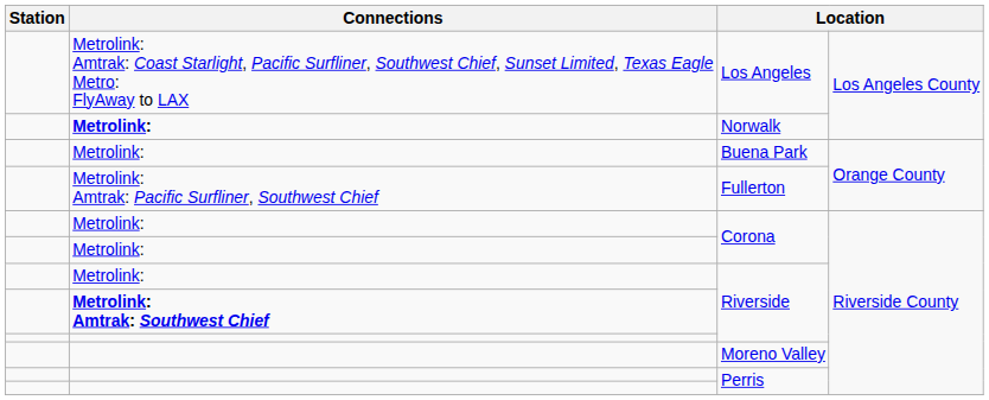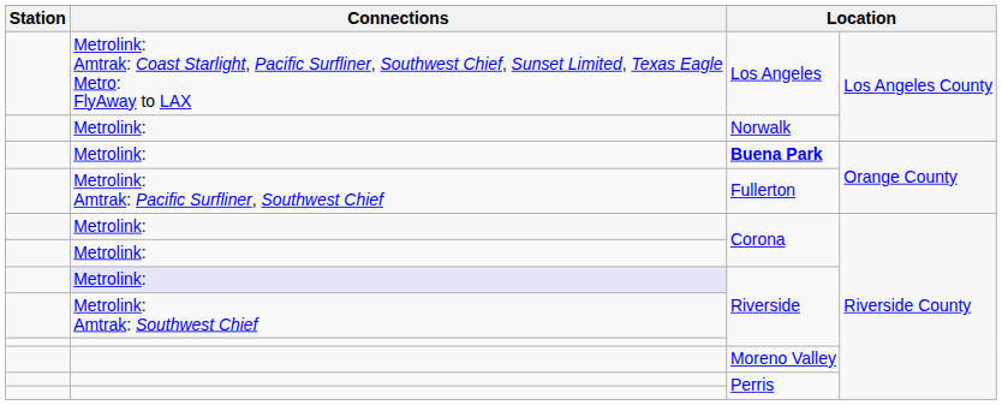Norwalk | Connections: bold -> normal
Buena Park | column 3: normal -> bold
Metrolink: / Riverside | Connections: no background -> lavender background
Metrolink: Amtrak: Southwest Chief / Riverside | Connections: bold -> normal
